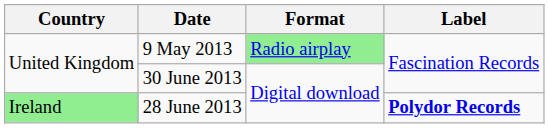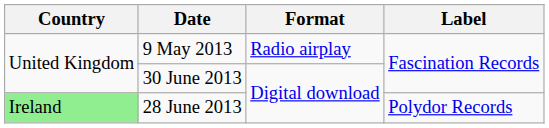9 May 2013 | Format: lightgreen background -> no background
28 June 2013 | Label: bold -> normal
